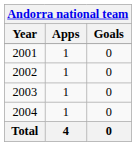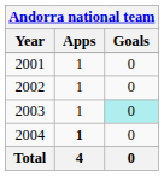2003 | Goals: no background -> paleturquoise background
2004 | Apps: normal -> bold
